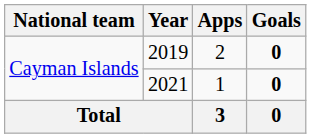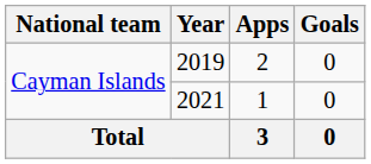2019 | Goals: bold -> normal
2021 | Goals: bold -> normal
